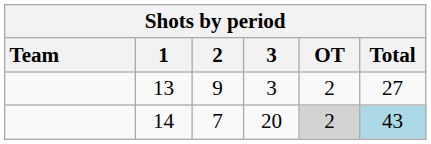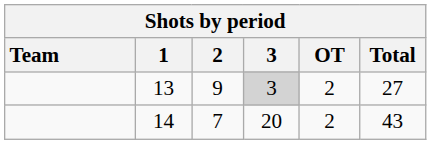13 | 3: no background -> lightgrey background
14 | OT: lightgrey background -> no background
14 | Total: lightblue background -> no background
